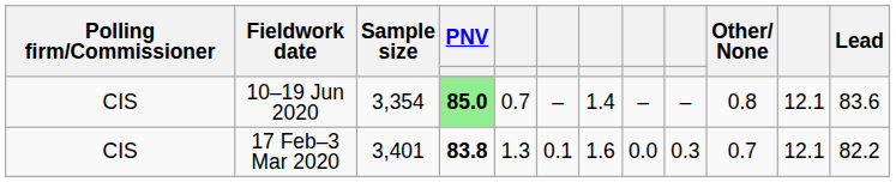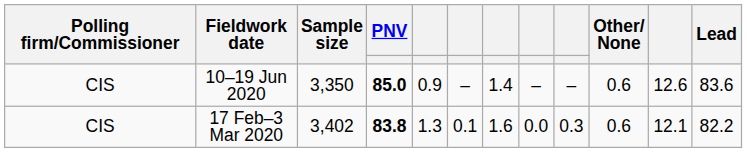10–19 Jun 2020 | Sample size: 3,354 -> 3,350
10–19 Jun 2020 | PNV: lightgreen background -> no background
10–19 Jun 2020 | column 5: 0.7 -> 0.9
10–19 Jun 2020 | Other/ None: 0.8 -> 0.6
10–19 Jun 2020 | column 11: 12.1 -> 12.6
17 Feb–3 Mar 2020 | Sample size: 3,401 -> 3,402
17 Feb–3 Mar 2020 | Other/ None: 0.7 -> 0.6
